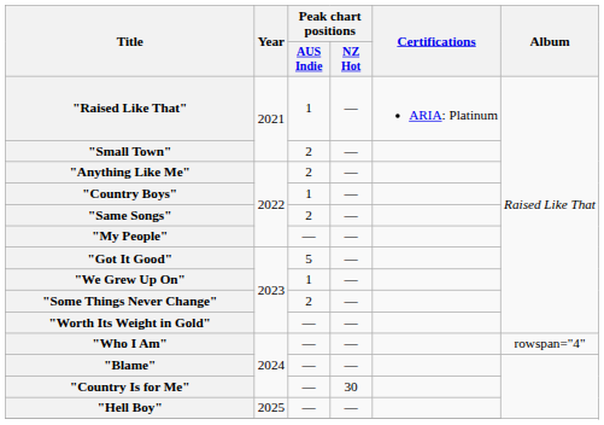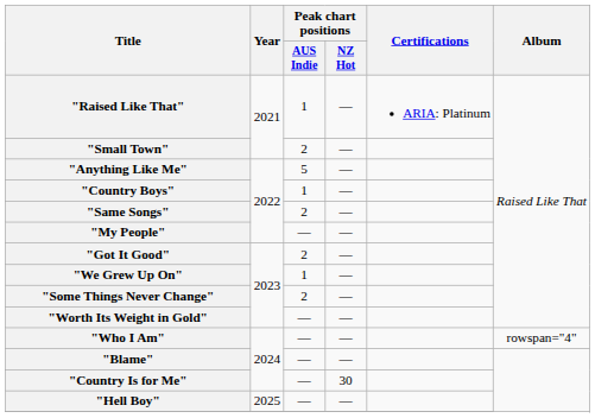"Anything Like Me" | Peak chart positions / AUS Indie: 2 -> 5
"Got It Good" | Peak chart positions / AUS Indie: 5 -> 2
